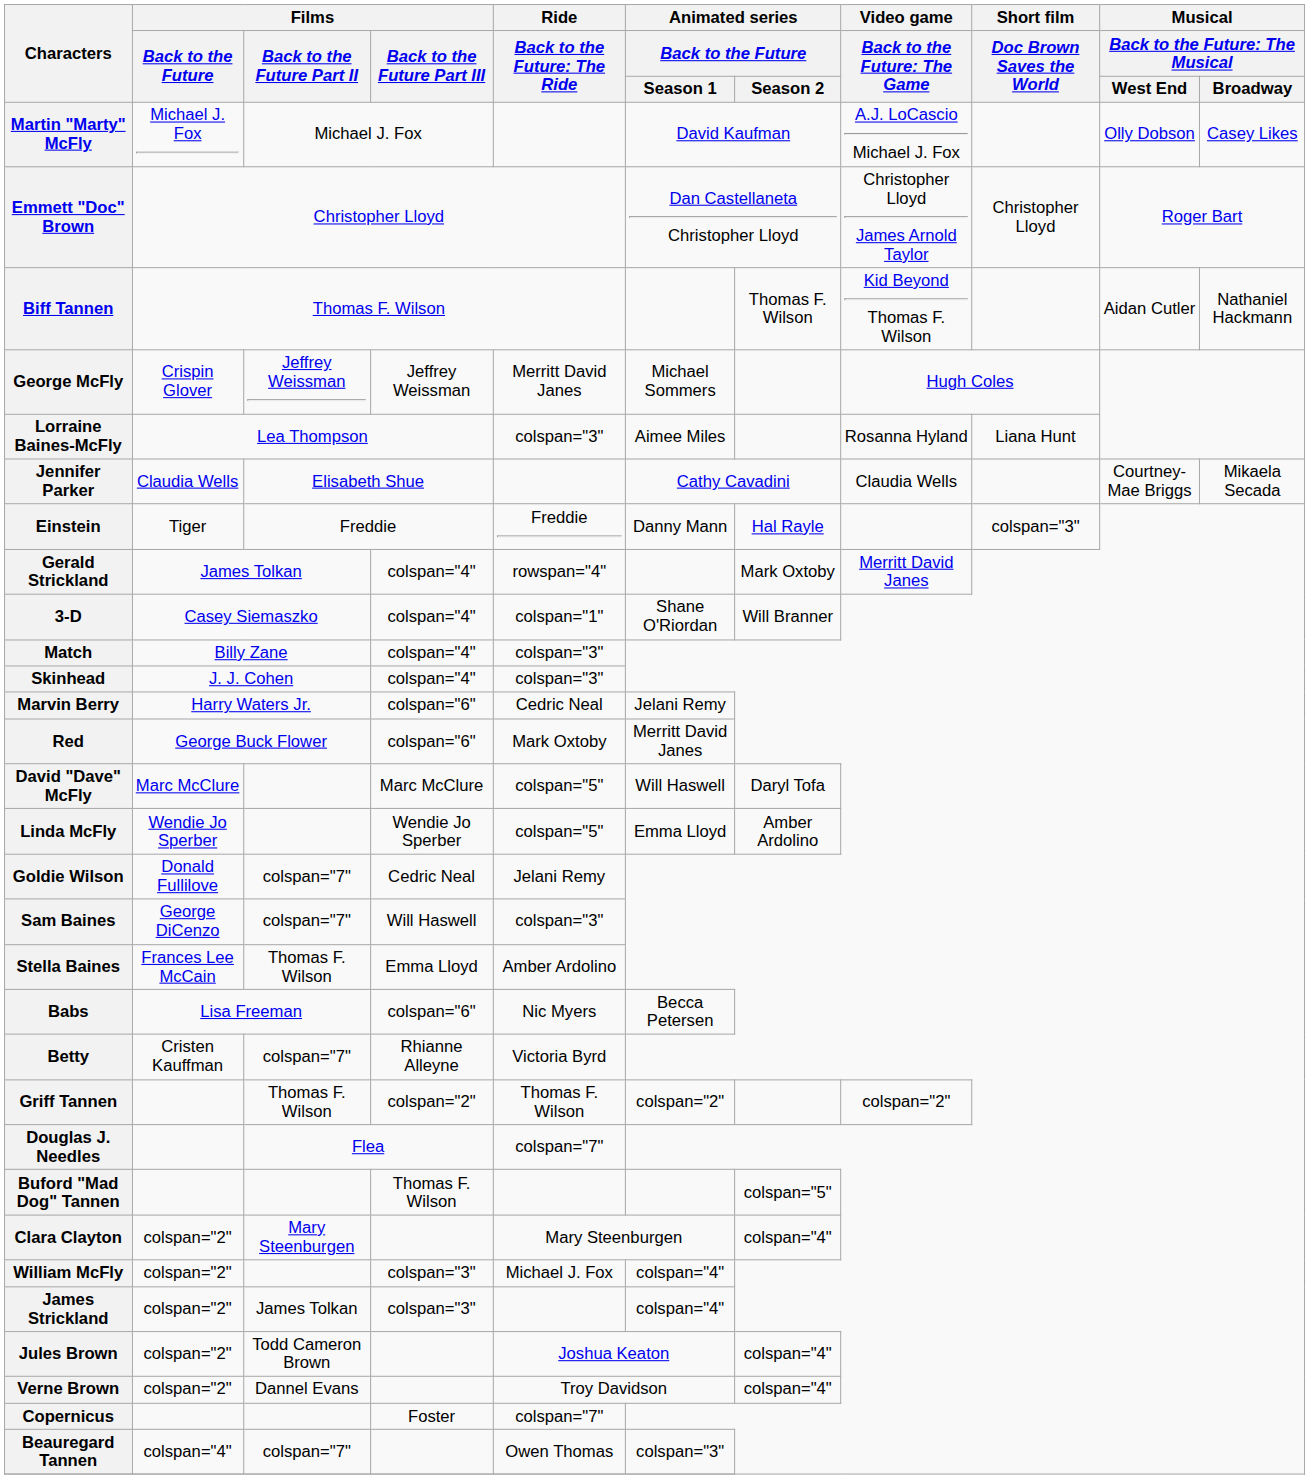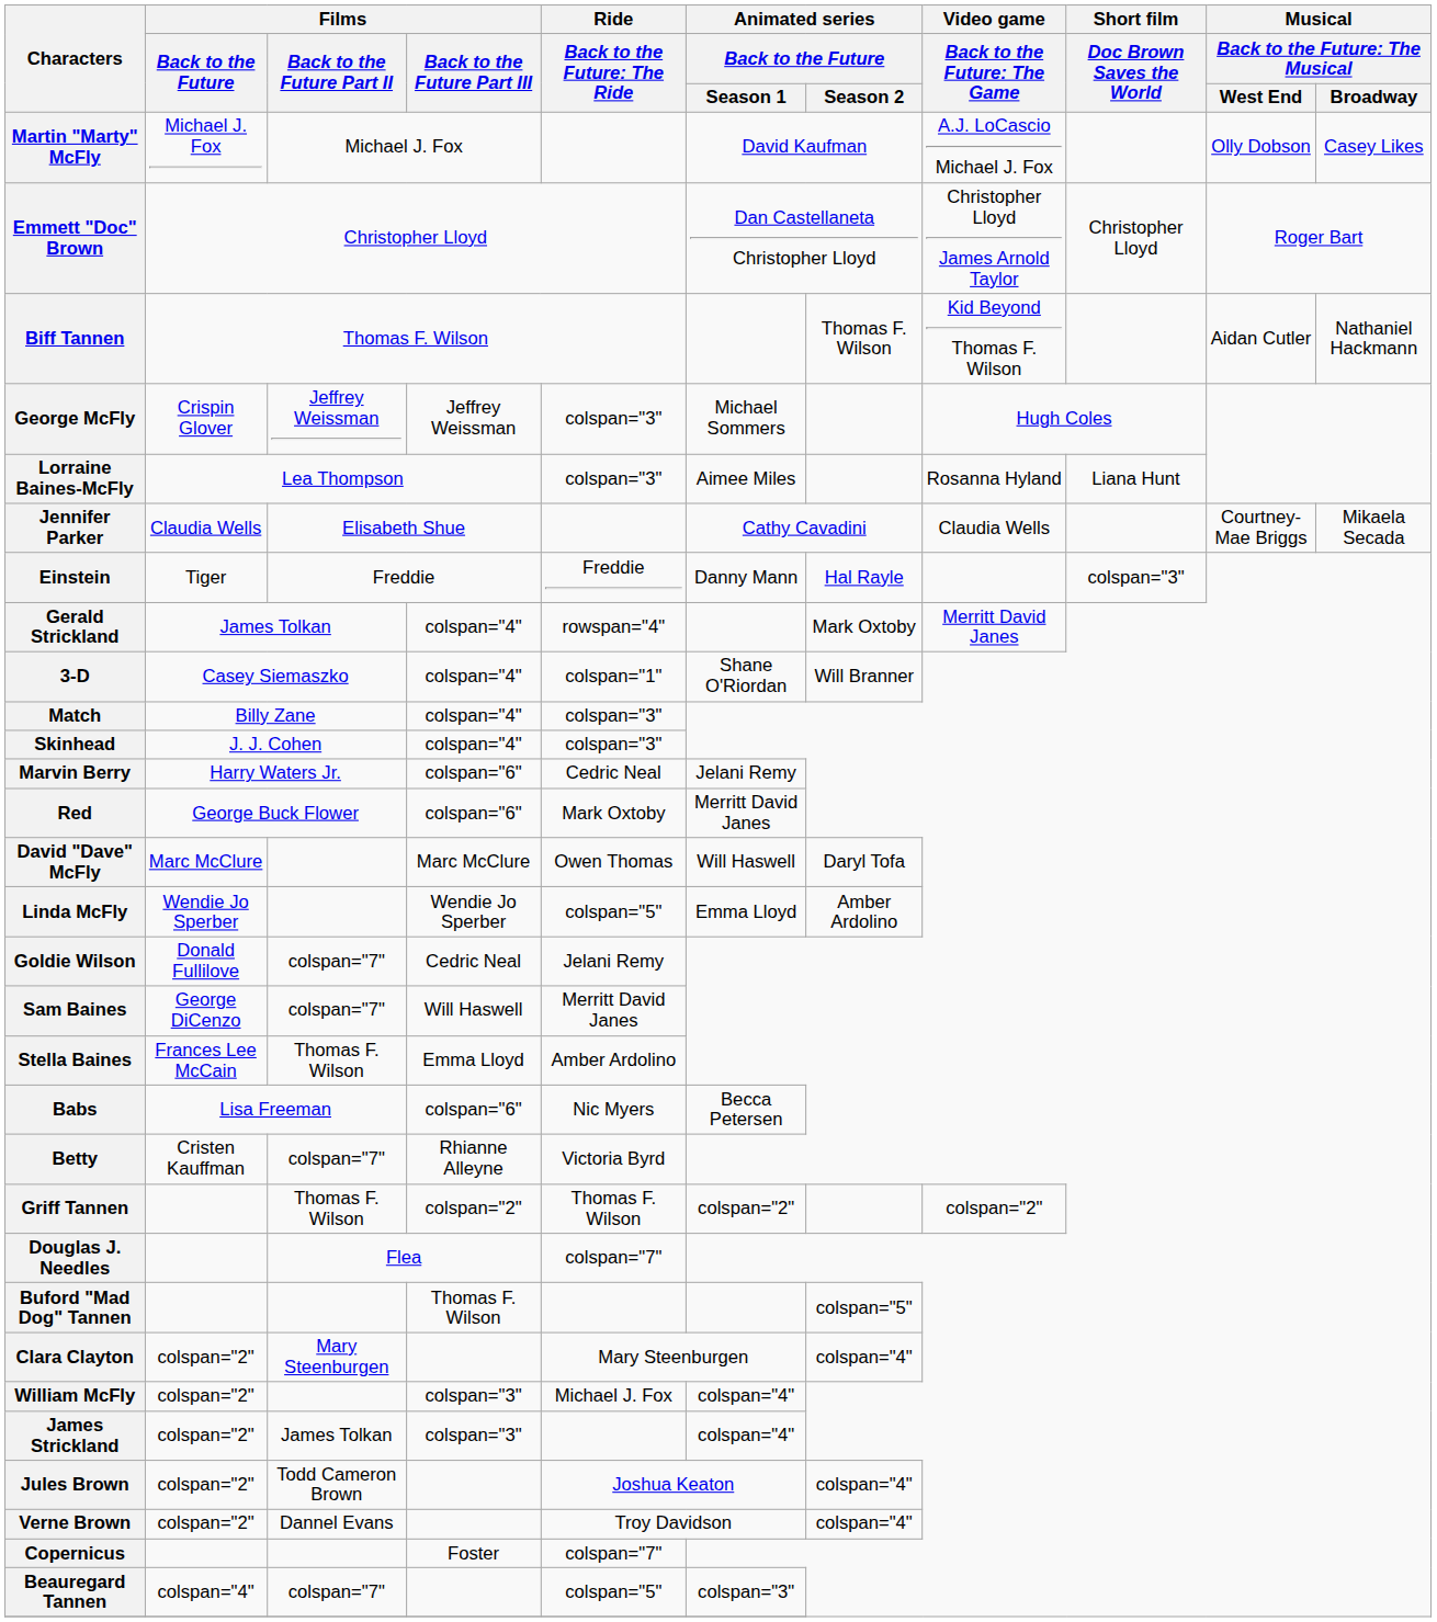George McFly | column 5: Merritt David Janes -> colspan="3"
David "Dave" McFly | column 5: colspan="5" -> Owen Thomas
Sam Baines | column 5: colspan="3" -> Merritt David Janes
Beauregard Tannen | column 5: Owen Thomas -> colspan="5"
